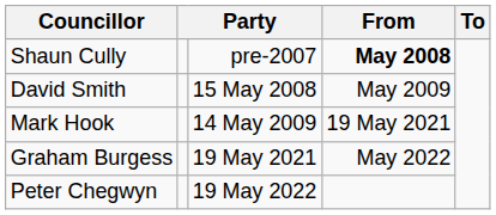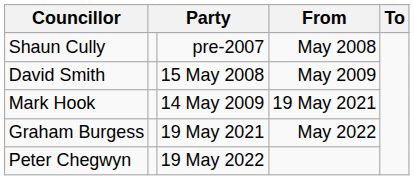Shaun Cully | From: bold -> normal
